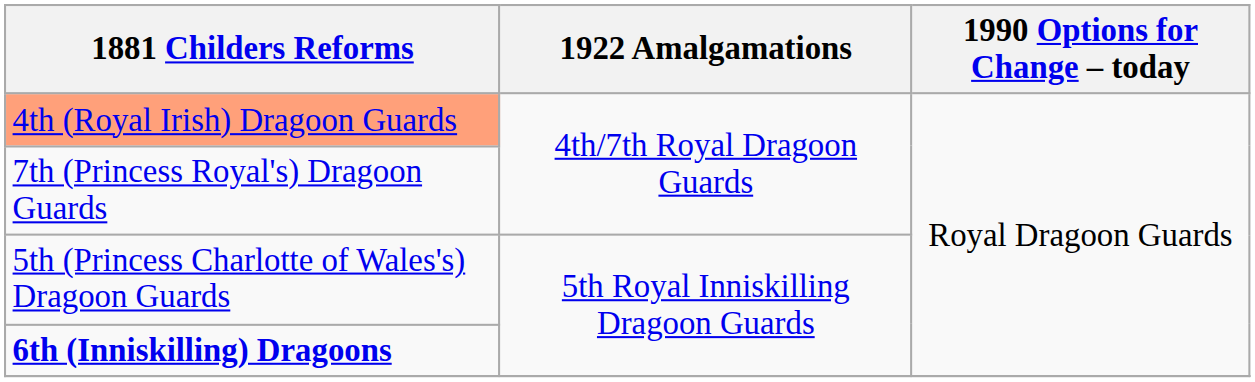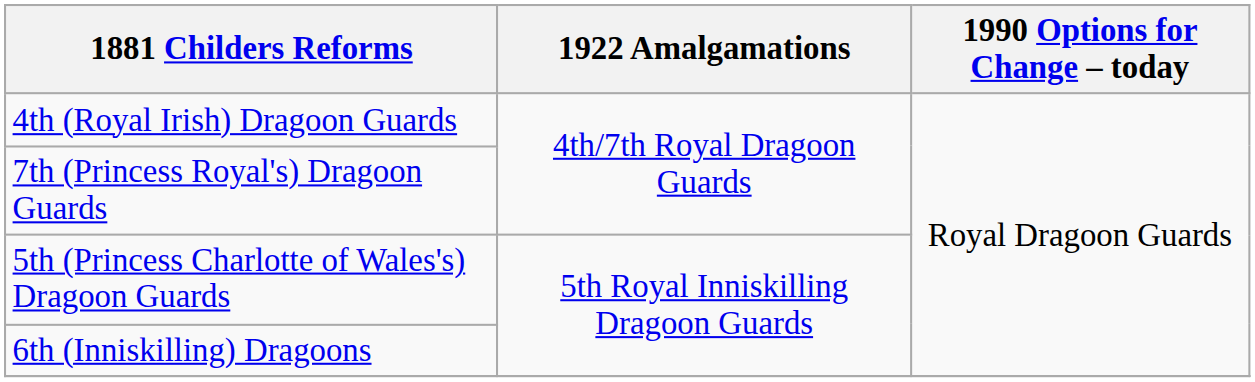4th (Royal Irish) Dragoon Guards | 1881 Childers Reforms: lightsalmon background -> no background
6th (Inniskilling) Dragoons | 1881 Childers Reforms: bold -> normal
